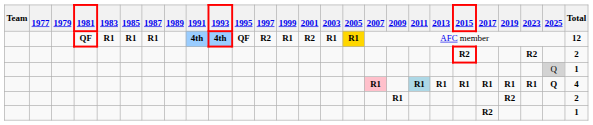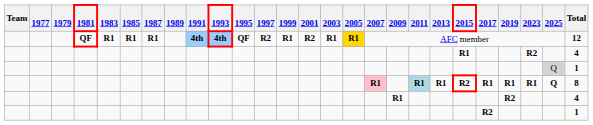row 3 | 2015: R2 -> R1
row 3 | Total: 2 -> 4
row 5 | 2015: R1 -> R2
row 5 | Total: 4 -> 8
row 6 | Total: 2 -> 4
